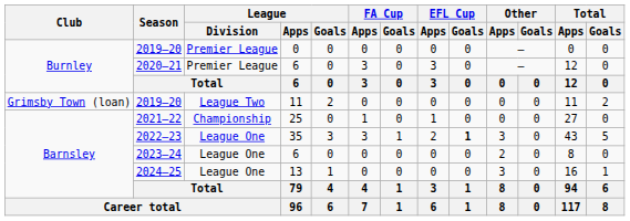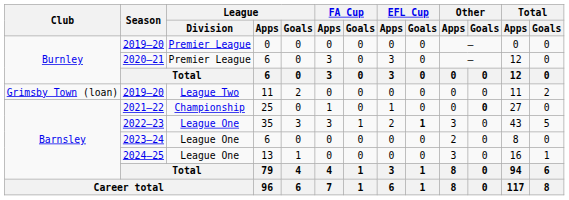2021–22 | Other / Goals: normal -> bold
